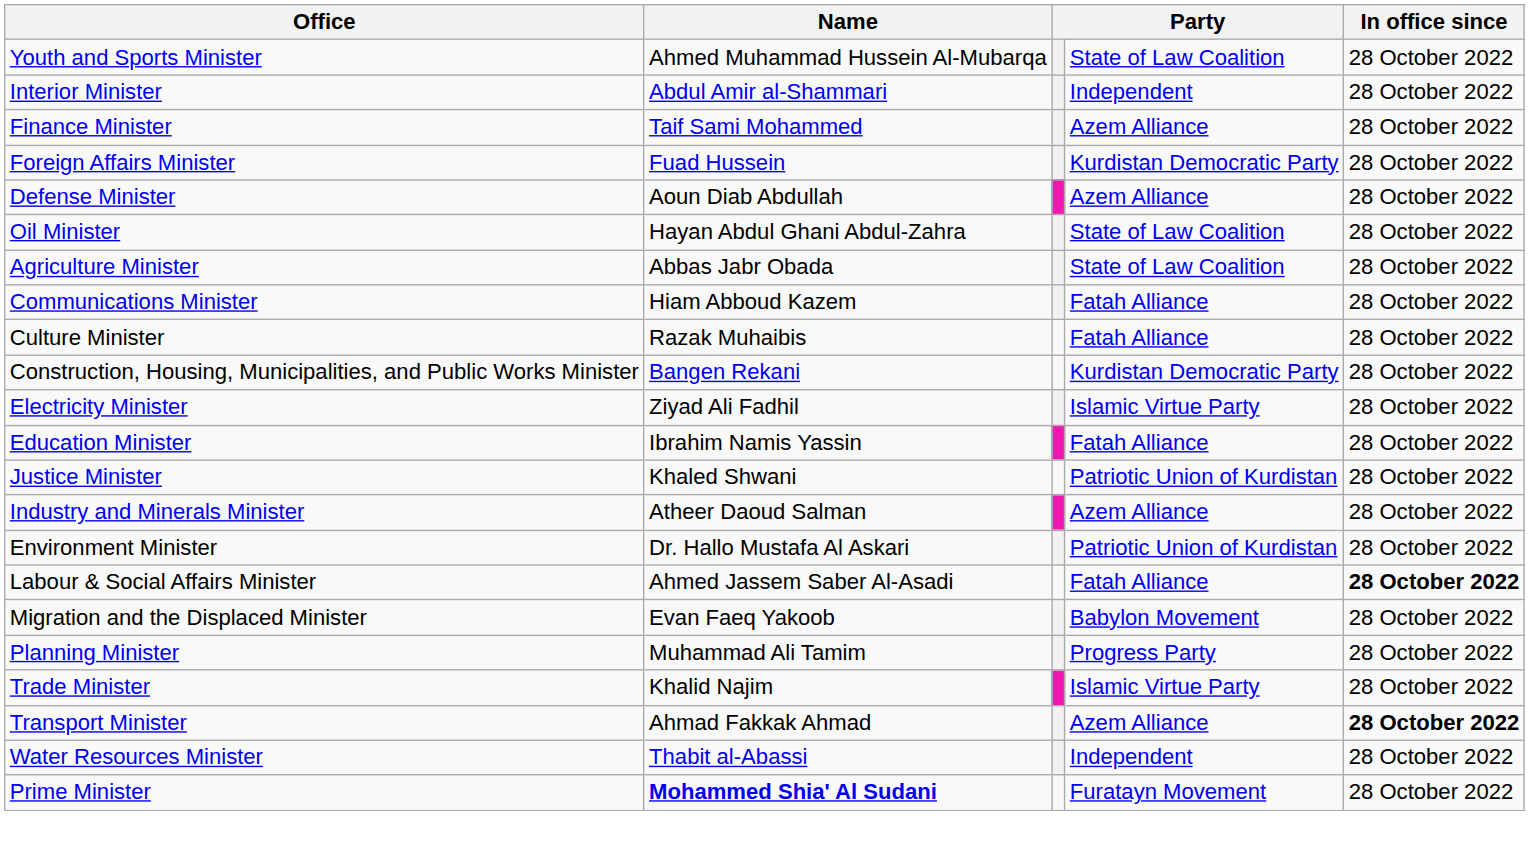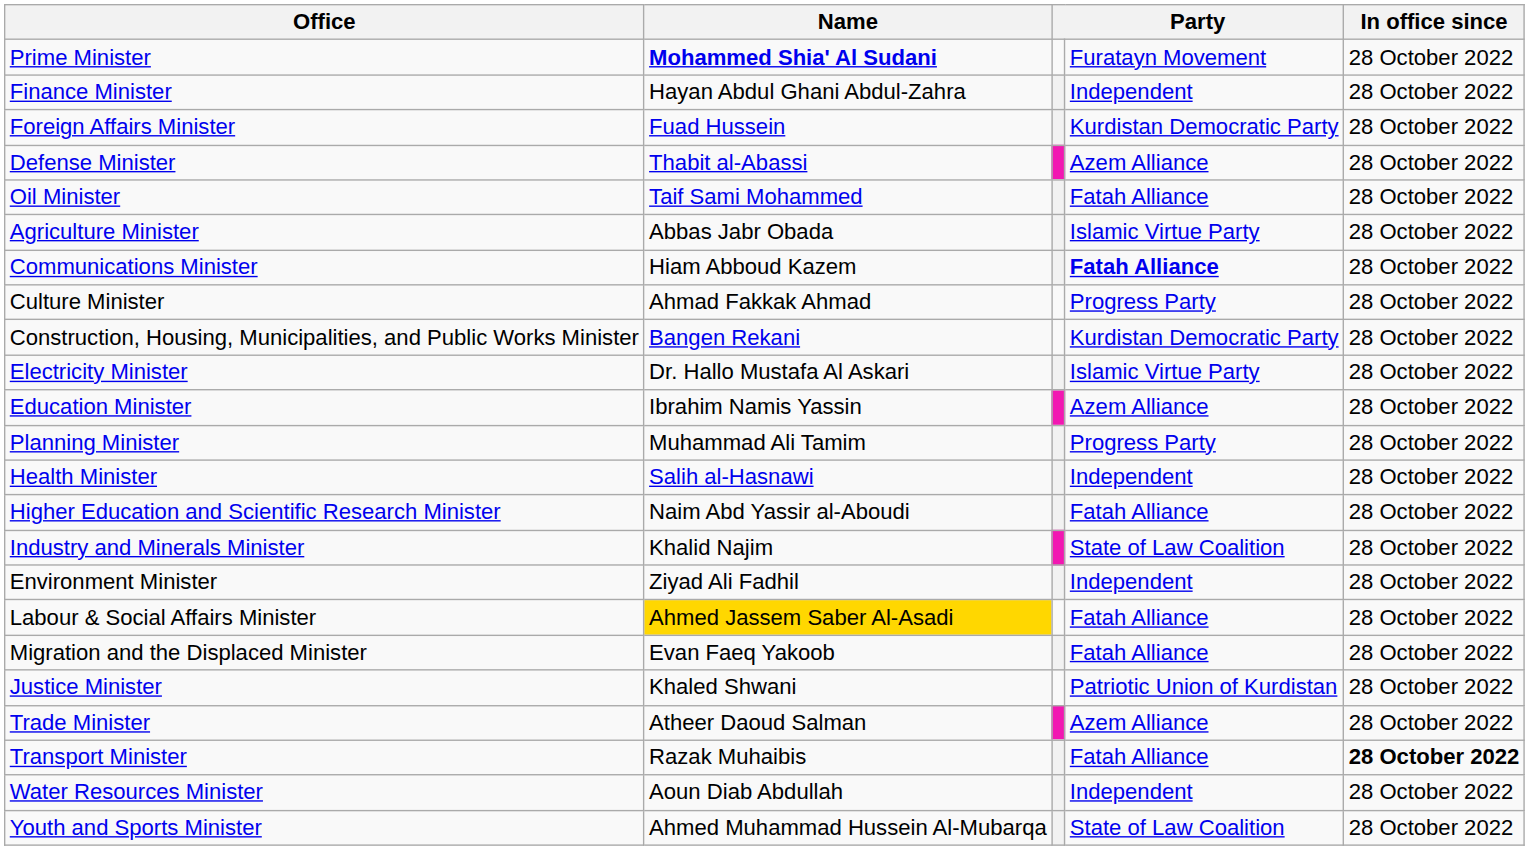rows swapped: Prime Minister <-> Youth and Sports Minister
- row: Interior Minister | Abdul Amir al-Shammari | Independent | 28 October 2022
Finance Minister | Name: Taif Sami Mohammed -> Hayan Abdul Ghani Abdul-Zahra
Finance Minister | column 4: Azem Alliance -> Independent
Defense Minister | Name: Aoun Diab Abdullah -> Thabit al-Abassi
Oil Minister | Name: Hayan Abdul Ghani Abdul-Zahra -> Taif Sami Mohammed
Oil Minister | column 4: State of Law Coalition -> Fatah Alliance
Agriculture Minister | column 4: State of Law Coalition -> Islamic Virtue Party
Communications Minister | column 4: normal -> bold
Culture Minister | Name: Razak Muhaibis -> Ahmad Fakkak Ahmad
Culture Minister | column 4: Fatah Alliance -> Progress Party
Electricity Minister | Name: Ziyad Ali Fadhil -> Dr. Hallo Mustafa Al Askari
Education Minister | column 4: Fatah Alliance -> Azem Alliance
rows swapped: Justice Minister <-> Planning Minister
+ row: Health Minister | Salih al-Hasnawi | Independent | 28 October 2022
+ row: Higher Education and Scientific Research Minister | Naim Abd Yassir al-Aboudi | Fatah Alliance | 28 October 2022
Industry and Minerals Minister | Name: Atheer Daoud Salman -> Khalid Najim
Industry and Minerals Minister | column 4: Azem Alliance -> State of Law Coalition
Environment Minister | Name: Dr. Hallo Mustafa Al Askari -> Ziyad Ali Fadhil
Environment Minister | column 4: Patriotic Union of Kurdistan -> Independent
Labour & Social Affairs Minister | Name: no background -> gold background
Labour & Social Affairs Minister | In office since: bold -> normal
Migration and the Displaced Minister | column 4: Babylon Movement -> Fatah Alliance
Trade Minister | Name: Khalid Najim -> Atheer Daoud Salman
Trade Minister | column 4: Islamic Virtue Party -> Azem Alliance
Transport Minister | Name: Ahmad Fakkak Ahmad -> Razak Muhaibis
Transport Minister | column 4: Azem Alliance -> Fatah Alliance
Water Resources Minister | Name: Thabit al-Abassi -> Aoun Diab Abdullah
